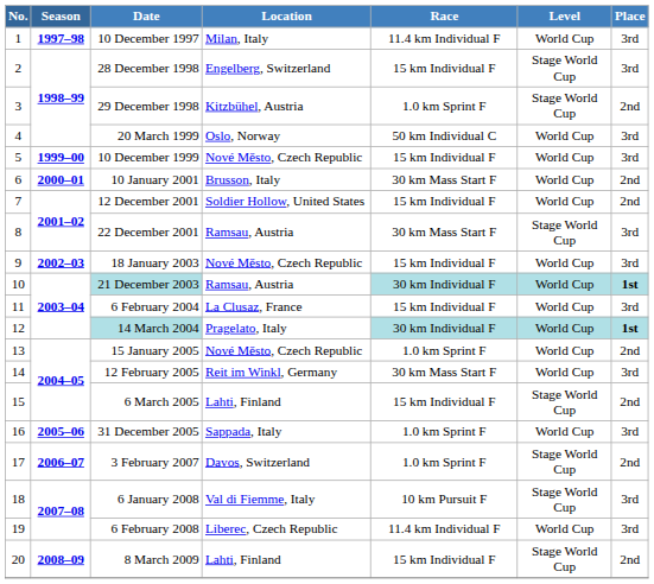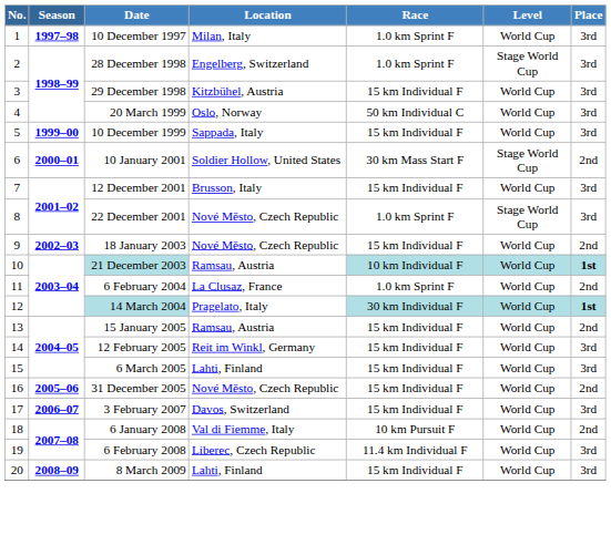10 December 1997 | Race: 11.4 km Individual F -> 1.0 km Sprint F
28 December 1998 | Race: 15 km Individual F -> 1.0 km Sprint F
29 December 1998 | Race: 1.0 km Sprint F -> 15 km Individual F
29 December 1998 | Level: Stage World Cup -> World Cup
29 December 1998 | Place: 2nd -> 3rd
10 December 1999 | Location: Nové Město, Czech Republic -> Sappada, Italy
10 January 2001 | Location: Brusson, Italy -> Soldier Hollow, United States
10 January 2001 | Level: World Cup -> Stage World Cup
12 December 2001 | Location: Soldier Hollow, United States -> Brusson, Italy
12 December 2001 | Place: 2nd -> 3rd
22 December 2001 | Location: Ramsau, Austria -> Nové Město, Czech Republic
22 December 2001 | Race: 30 km Mass Start F -> 1.0 km Sprint F
18 January 2003 | Place: 3rd -> 2nd
21 December 2003 | Race: 30 km Individual F -> 10 km Individual F
6 February 2004 | Race: 15 km Individual F -> 1.0 km Sprint F
6 February 2004 | Place: 3rd -> 2nd
15 January 2005 | Location: Nové Město, Czech Republic -> Ramsau, Austria
15 January 2005 | Race: 1.0 km Sprint F -> 15 km Individual F
12 February 2005 | Race: 30 km Mass Start F -> 15 km Individual F
6 March 2005 | Level: Stage World Cup -> World Cup
6 March 2005 | Place: 2nd -> 3rd
31 December 2005 | Location: Sappada, Italy -> Nové Město, Czech Republic
31 December 2005 | Race: 1.0 km Sprint F -> 15 km Individual F
31 December 2005 | Place: 3rd -> 2nd
3 February 2007 | Race: 1.0 km Sprint F -> 15 km Individual F
3 February 2007 | Level: Stage World Cup -> World Cup
3 February 2007 | Place: 2nd -> 3rd
6 January 2008 | Level: Stage World Cup -> World Cup
6 January 2008 | Place: 3rd -> 2nd
8 March 2009 | Level: Stage World Cup -> World Cup
8 March 2009 | Place: 2nd -> 3rd
